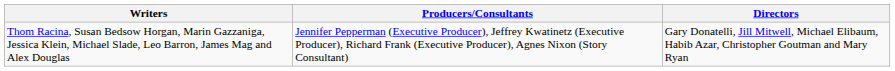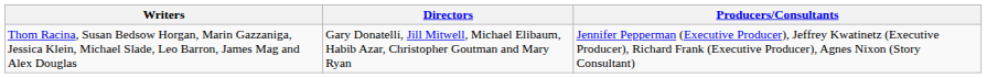columns swapped: Producers/Consultants <-> Directors
